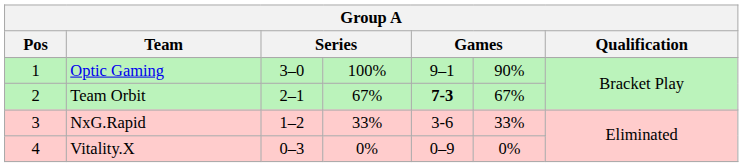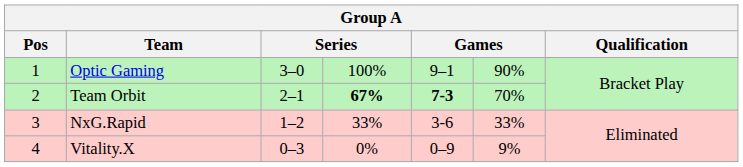Team Orbit | column 4: normal -> bold
Team Orbit | column 6: 67% -> 70%
Vitality.X | column 6: 0% -> 9%
